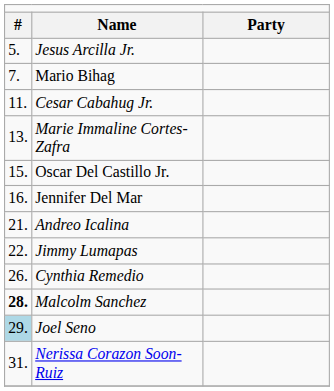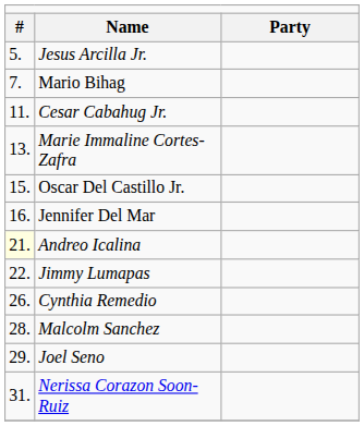Andreo Icalina | column 1: no background -> lightyellow background
Malcolm Sanchez | column 1: bold -> normal
Joel Seno | column 1: lightblue background -> no background
